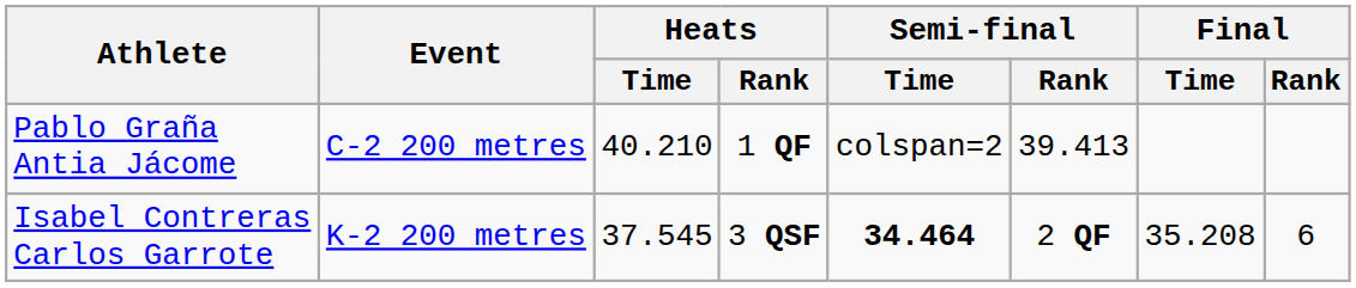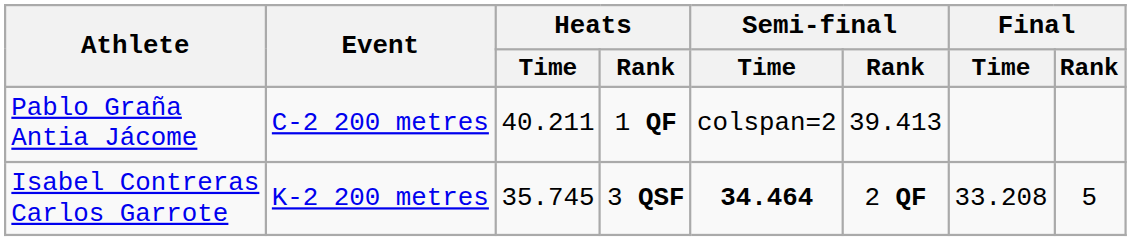Pablo Graña Antia Jácome | Heats / Time: 40.210 -> 40.211
Isabel Contreras Carlos Garrote | Heats / Time: 37.545 -> 35.745
Isabel Contreras Carlos Garrote | Final / Time: 35.208 -> 33.208
Isabel Contreras Carlos Garrote | Final / Rank: 6 -> 5
